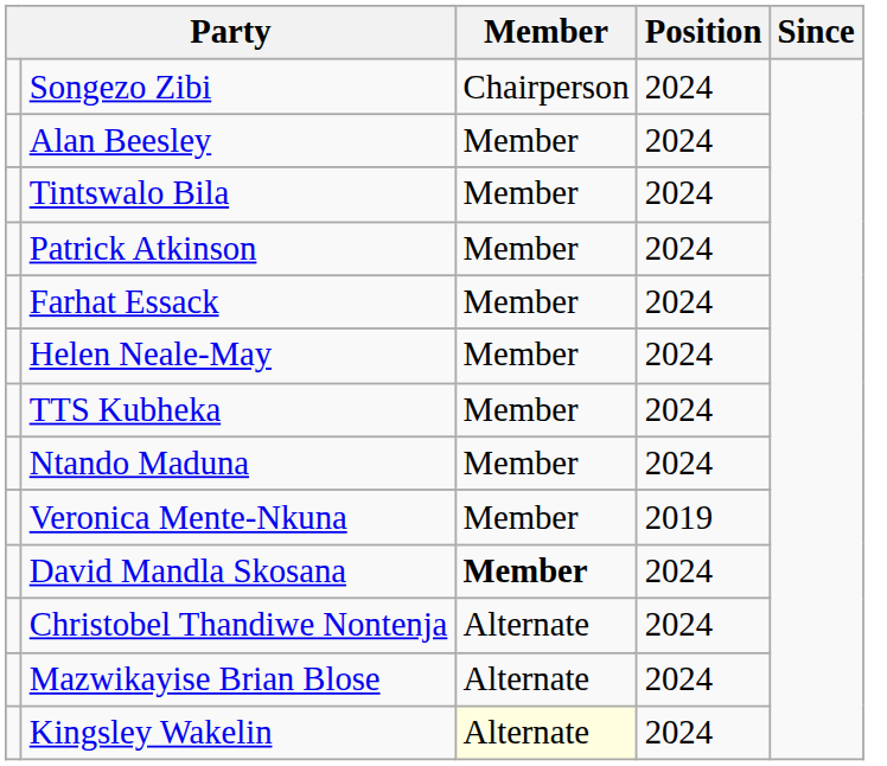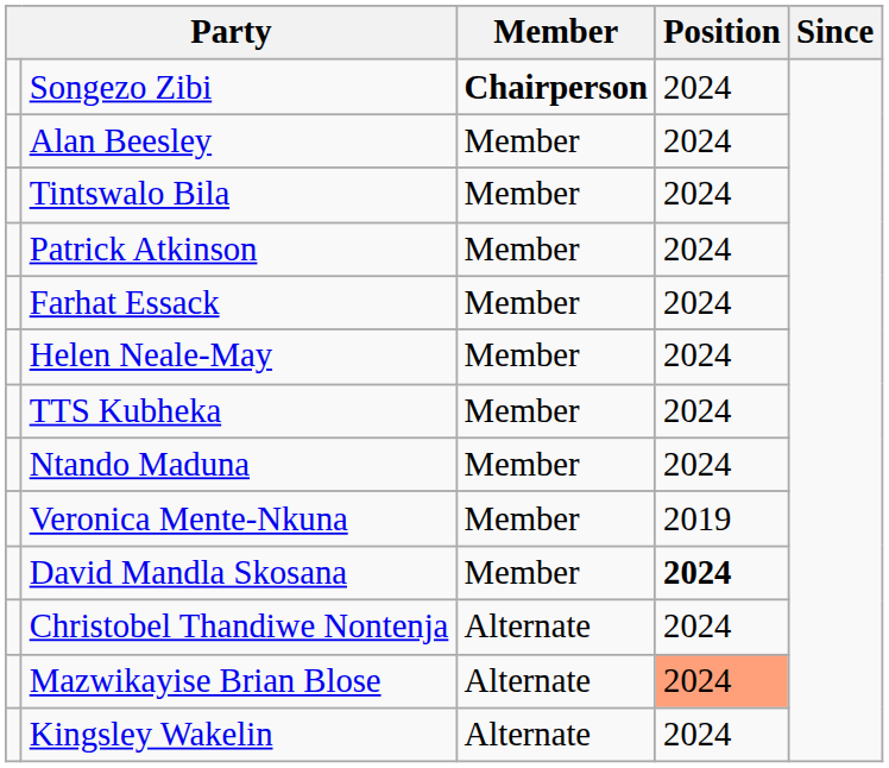Songezo Zibi | Member: normal -> bold
David Mandla Skosana | Member: bold -> normal
David Mandla Skosana | Position: normal -> bold
Mazwikayise Brian Blose | Position: no background -> lightsalmon background
Kingsley Wakelin | Member: lightyellow background -> no background
